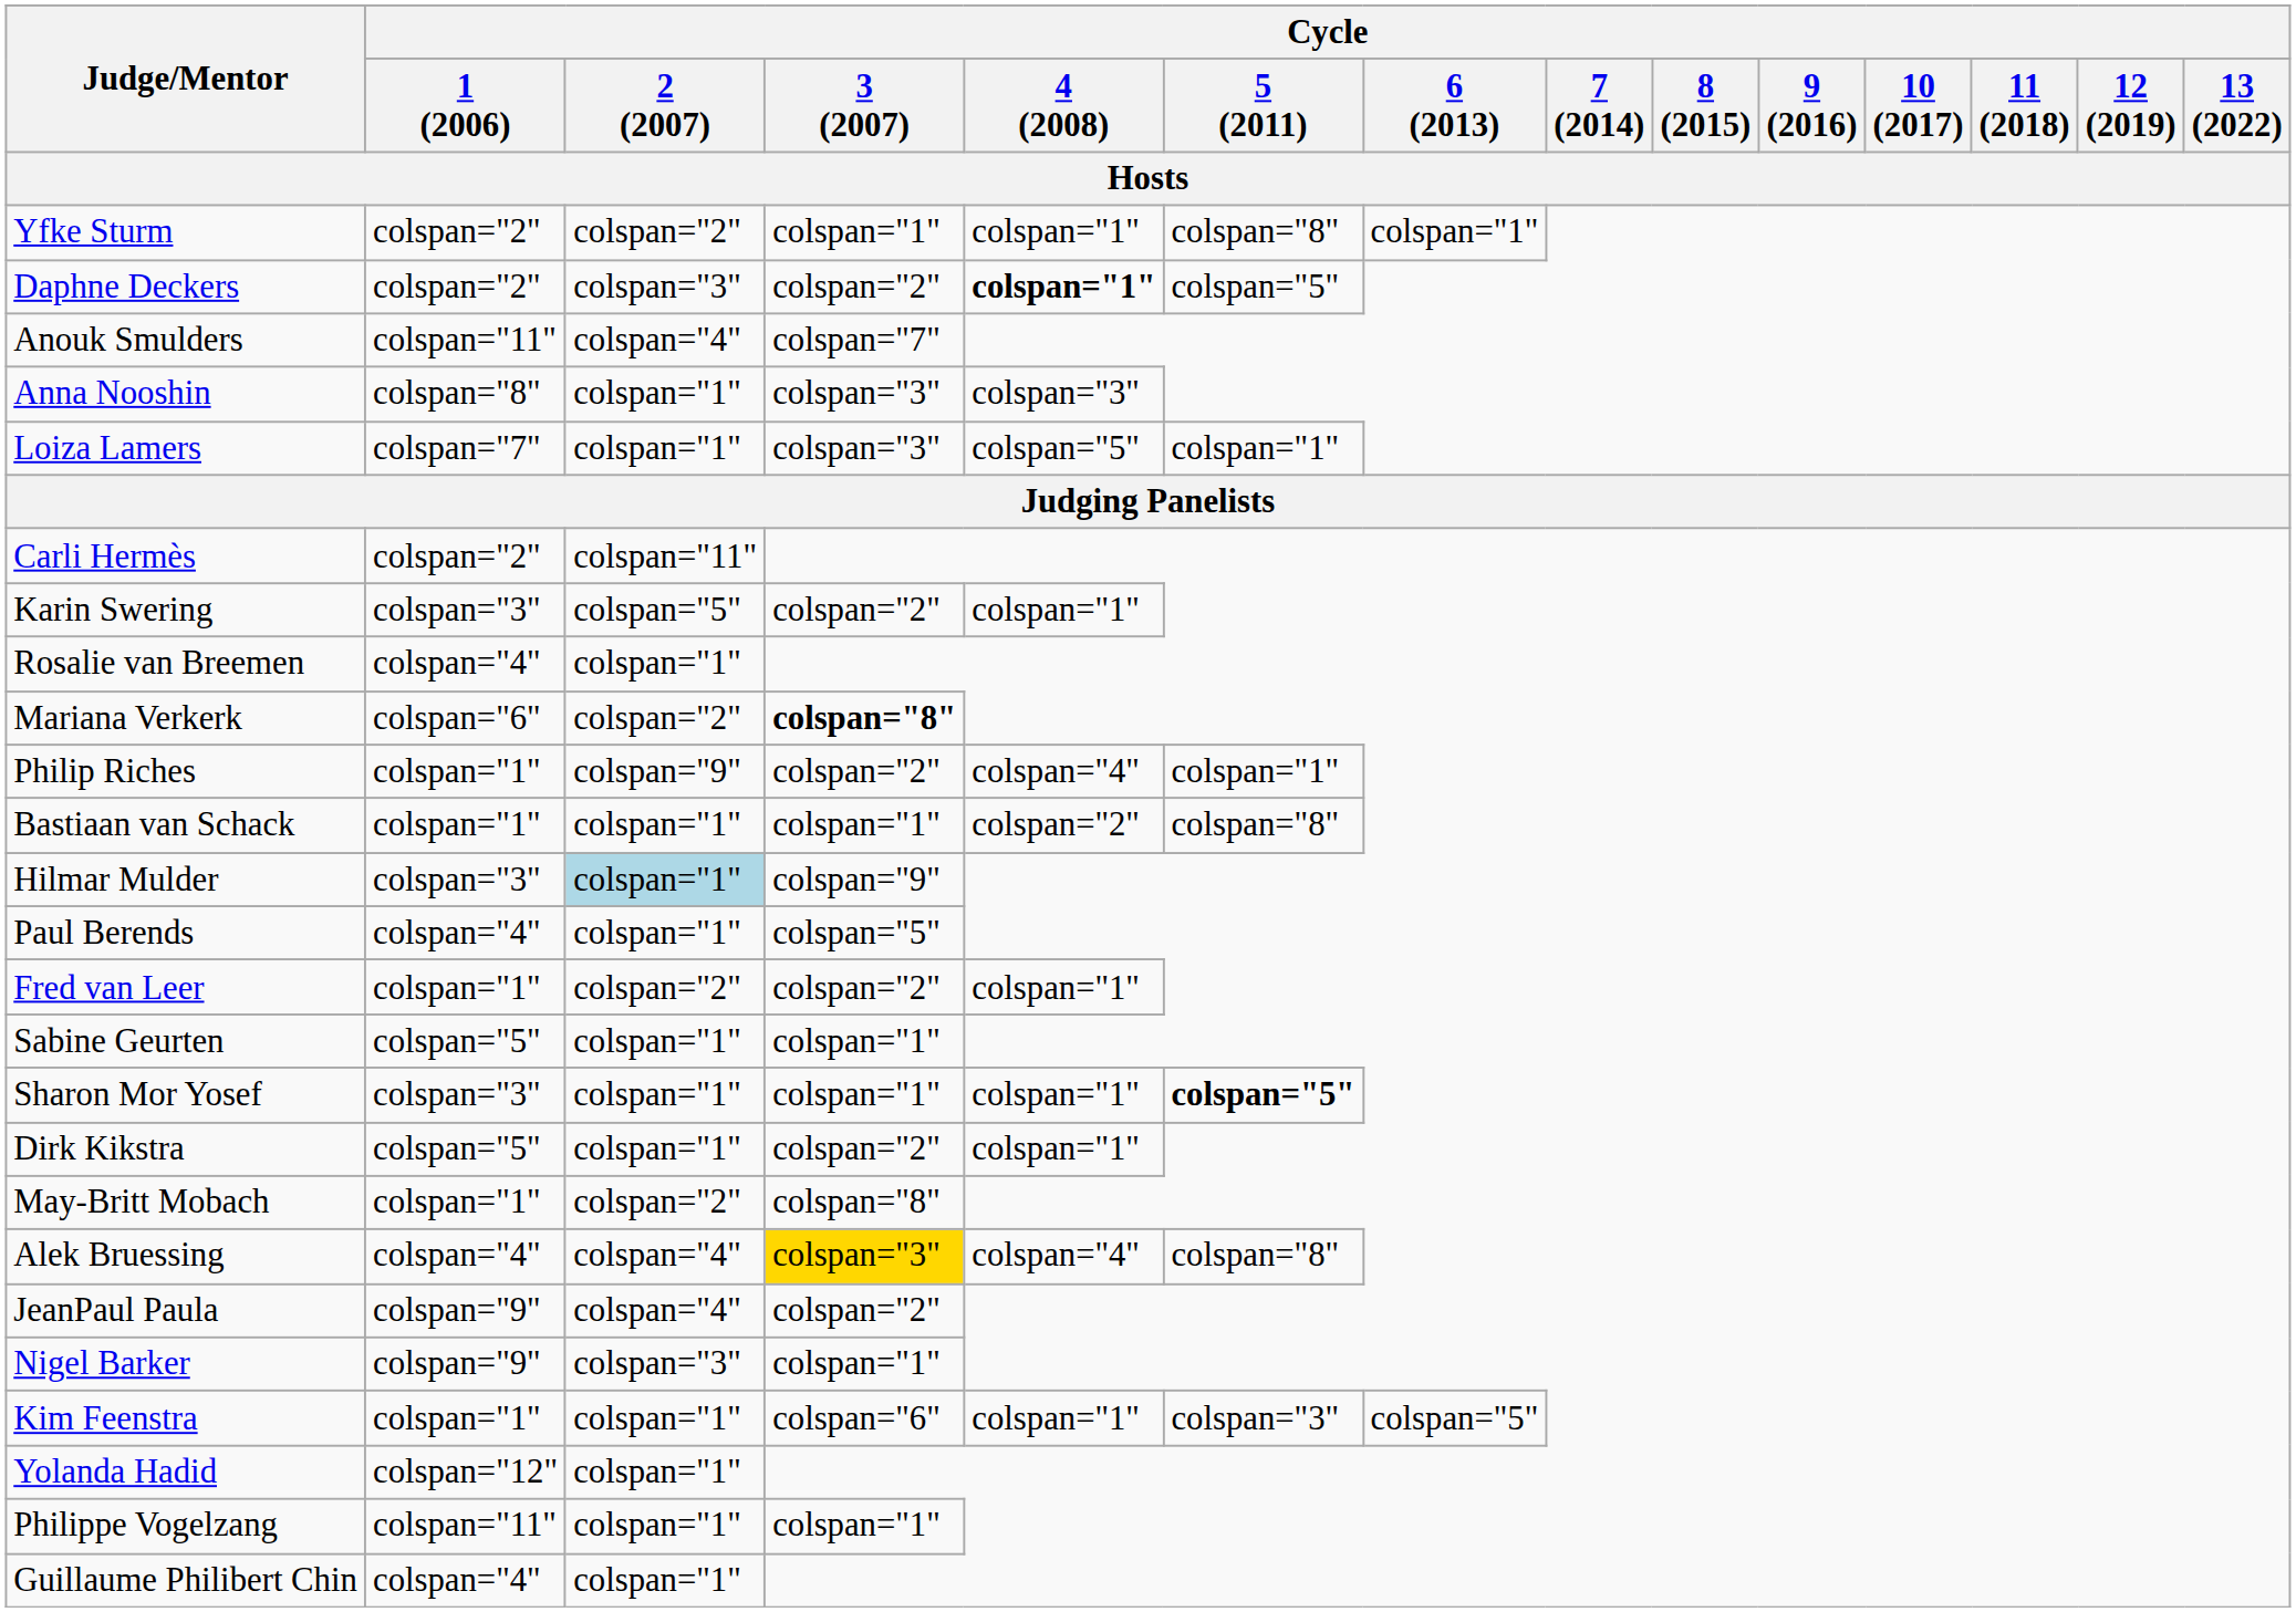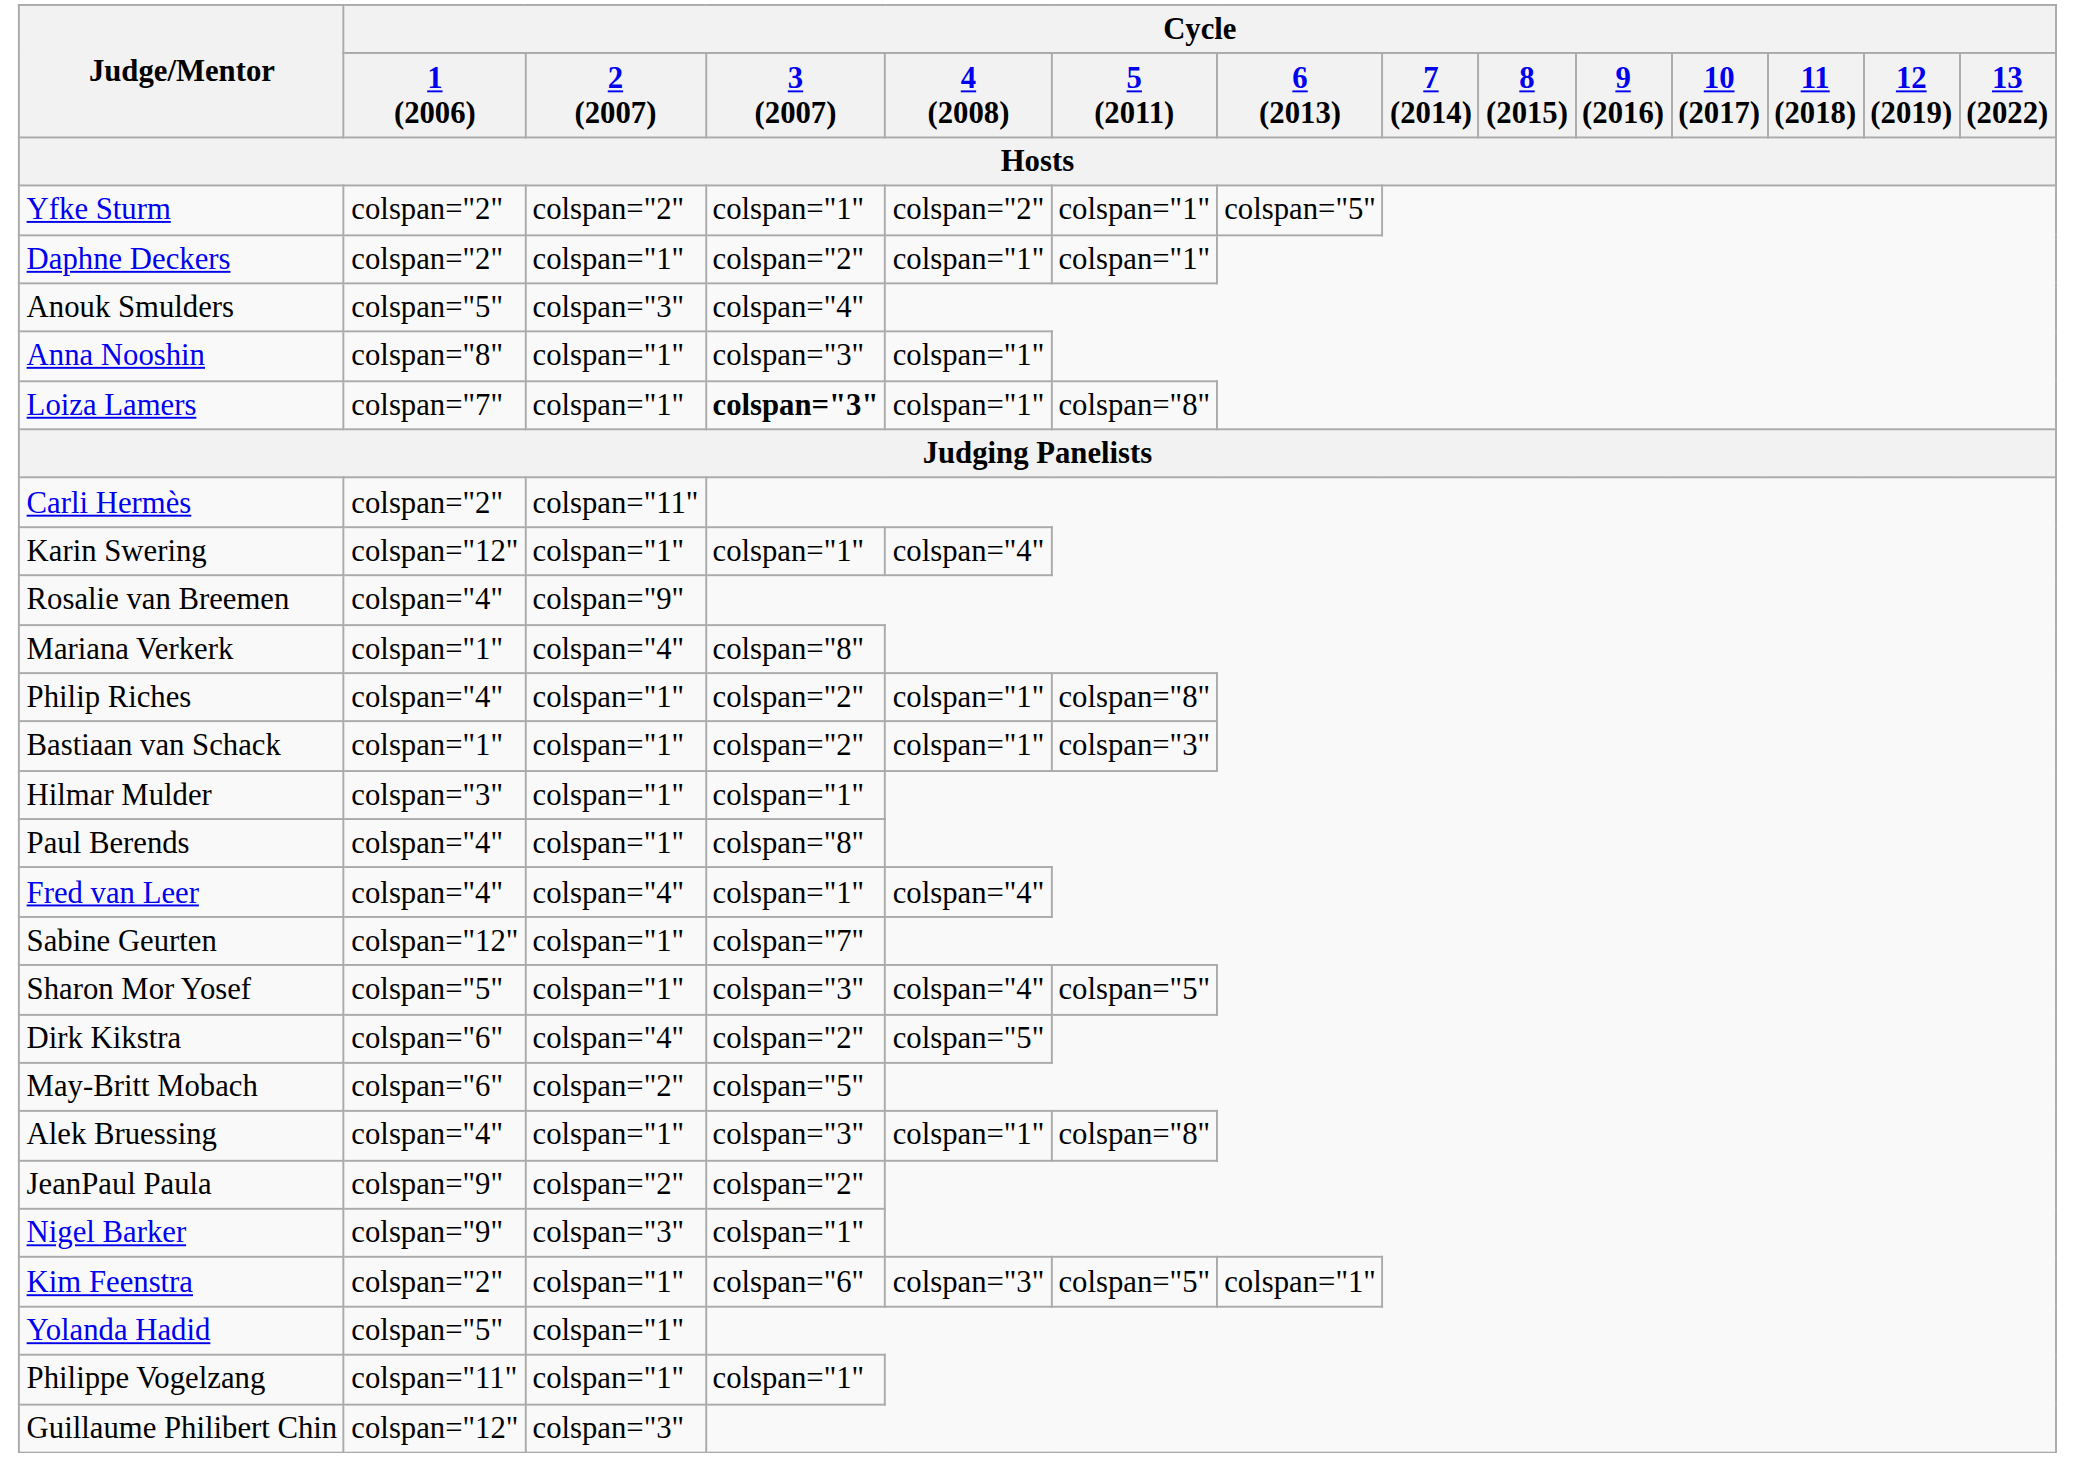Yfke Sturm | Cycle / 4 (2008): colspan="1" -> colspan="2"
Yfke Sturm | Cycle / 5 (2011): colspan="8" -> colspan="1"
Yfke Sturm | Cycle / 6 (2013): colspan="1" -> colspan="5"
Daphne Deckers | Cycle / 2 (2007): colspan="3" -> colspan="1"
Daphne Deckers | Cycle / 4 (2008): bold -> normal
Daphne Deckers | Cycle / 5 (2011): colspan="5" -> colspan="1"
Anouk Smulders | Cycle / 1 (2006): colspan="11" -> colspan="5"
Anouk Smulders | Cycle / 2 (2007): colspan="4" -> colspan="3"
Anouk Smulders | Cycle / 3 (2007): colspan="7" -> colspan="4"
Anna Nooshin | Cycle / 4 (2008): colspan="3" -> colspan="1"
Loiza Lamers | Cycle / 3 (2007): normal -> bold
Loiza Lamers | Cycle / 4 (2008): colspan="5" -> colspan="1"
Loiza Lamers | Cycle / 5 (2011): colspan="1" -> colspan="8"
Karin Swering | Cycle / 1 (2006): colspan="3" -> colspan="12"
Karin Swering | Cycle / 2 (2007): colspan="5" -> colspan="1"
Karin Swering | Cycle / 3 (2007): colspan="2" -> colspan="1"
Karin Swering | Cycle / 4 (2008): colspan="1" -> colspan="4"
Rosalie van Breemen | Cycle / 2 (2007): colspan="1" -> colspan="9"
Mariana Verkerk | Cycle / 1 (2006): colspan="6" -> colspan="1"
Mariana Verkerk | Cycle / 2 (2007): colspan="2" -> colspan="4"
Mariana Verkerk | Cycle / 3 (2007): bold -> normal
Philip Riches | Cycle / 1 (2006): colspan="1" -> colspan="4"
Philip Riches | Cycle / 2 (2007): colspan="9" -> colspan="1"
Philip Riches | Cycle / 4 (2008): colspan="4" -> colspan="1"
Philip Riches | Cycle / 5 (2011): colspan="1" -> colspan="8"
Bastiaan van Schack | Cycle / 3 (2007): colspan="1" -> colspan="2"
Bastiaan van Schack | Cycle / 4 (2008): colspan="2" -> colspan="1"
Bastiaan van Schack | Cycle / 5 (2011): colspan="8" -> colspan="3"
Hilmar Mulder | Cycle / 2 (2007): lightblue background -> no background
Hilmar Mulder | Cycle / 3 (2007): colspan="9" -> colspan="1"
Paul Berends | Cycle / 3 (2007): colspan="5" -> colspan="8"
Fred van Leer | Cycle / 1 (2006): colspan="1" -> colspan="4"
Fred van Leer | Cycle / 2 (2007): colspan="2" -> colspan="4"
Fred van Leer | Cycle / 3 (2007): colspan="2" -> colspan="1"
Fred van Leer | Cycle / 4 (2008): colspan="1" -> colspan="4"
Sabine Geurten | Cycle / 1 (2006): colspan="5" -> colspan="12"
Sabine Geurten | Cycle / 3 (2007): colspan="1" -> colspan="7"
Sharon Mor Yosef | Cycle / 1 (2006): colspan="3" -> colspan="5"
Sharon Mor Yosef | Cycle / 3 (2007): colspan="1" -> colspan="3"
Sharon Mor Yosef | Cycle / 4 (2008): colspan="1" -> colspan="4"
Sharon Mor Yosef | Cycle / 5 (2011): bold -> normal
Dirk Kikstra | Cycle / 1 (2006): colspan="5" -> colspan="6"
Dirk Kikstra | Cycle / 2 (2007): colspan="1" -> colspan="4"
Dirk Kikstra | Cycle / 4 (2008): colspan="1" -> colspan="5"
May-Britt Mobach | Cycle / 1 (2006): colspan="1" -> colspan="6"
May-Britt Mobach | Cycle / 3 (2007): colspan="8" -> colspan="5"
Alek Bruessing | Cycle / 2 (2007): colspan="4" -> colspan="1"
Alek Bruessing | Cycle / 3 (2007): gold background -> no background
Alek Bruessing | Cycle / 4 (2008): colspan="4" -> colspan="1"
JeanPaul Paula | Cycle / 2 (2007): colspan="4" -> colspan="2"
Kim Feenstra | Cycle / 1 (2006): colspan="1" -> colspan="2"
Kim Feenstra | Cycle / 4 (2008): colspan="1" -> colspan="3"
Kim Feenstra | Cycle / 5 (2011): colspan="3" -> colspan="5"
Kim Feenstra | Cycle / 6 (2013): colspan="5" -> colspan="1"
Yolanda Hadid | Cycle / 1 (2006): colspan="12" -> colspan="5"
Guillaume Philibert Chin | Cycle / 1 (2006): colspan="4" -> colspan="12"
Guillaume Philibert Chin | Cycle / 2 (2007): colspan="1" -> colspan="3"
